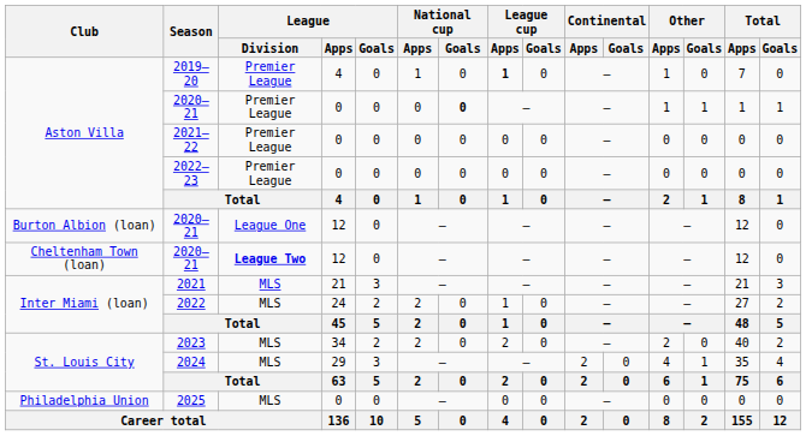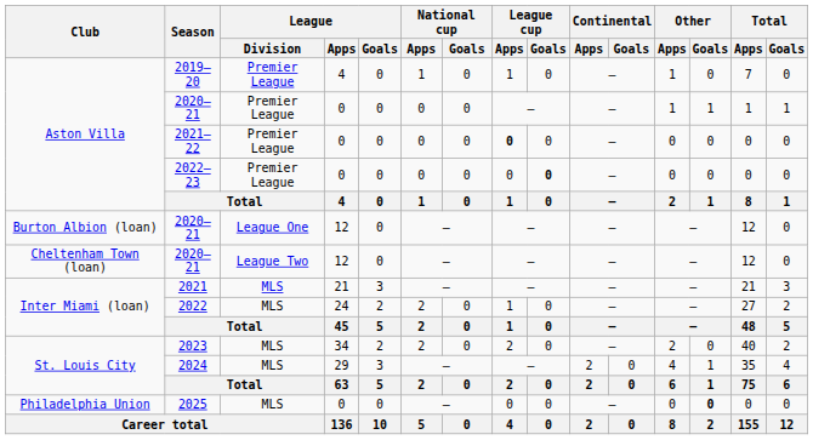2019–20 | League cup / Apps: bold -> normal
Aston Villa / 2020–21 | National cup / Goals: bold -> normal
2021–22 | League cup / Apps: normal -> bold
2022–23 | League cup / Goals: normal -> bold
Cheltenham Town (loan) / 2020–21 | League / Division: bold -> normal
2025 | Other / Goals: normal -> bold
